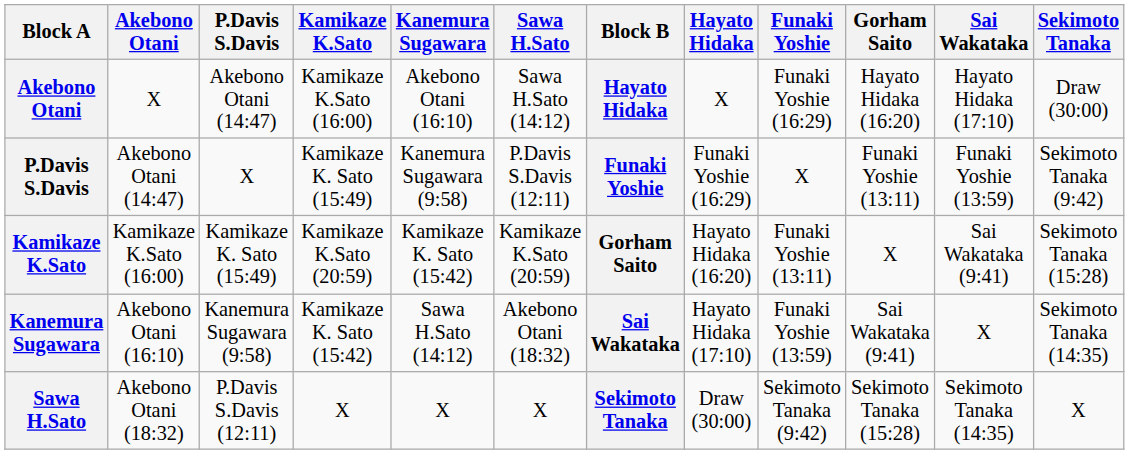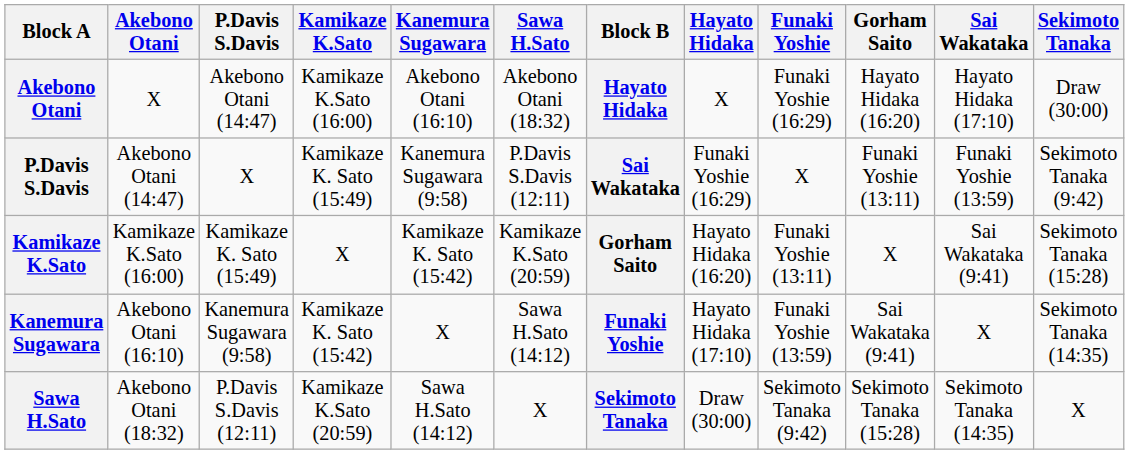row 2 | Sawa H.Sato: Sawa H.Sato (14:12) -> Akebono Otani (18:32)
row 3 | Block B: Funaki Yoshie -> Sai Wakataka
row 4 | Kamikaze K.Sato: Kamikaze K.Sato (20:59) -> X
row 5 | Kanemura Sugawara: Sawa H.Sato (14:12) -> X
row 5 | Sawa H.Sato: Akebono Otani (18:32) -> Sawa H.Sato (14:12)
row 5 | Block B: Sai Wakataka -> Funaki Yoshie
row 6 | Kamikaze K.Sato: X -> Kamikaze K.Sato (20:59)
row 6 | Kanemura Sugawara: X -> Sawa H.Sato (14:12)
